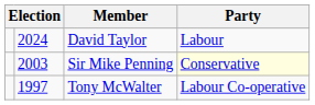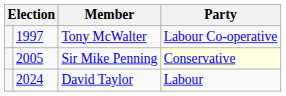rows swapped: Tony McWalter <-> David Taylor
Sir Mike Penning | column 2: 2003 -> 2005
